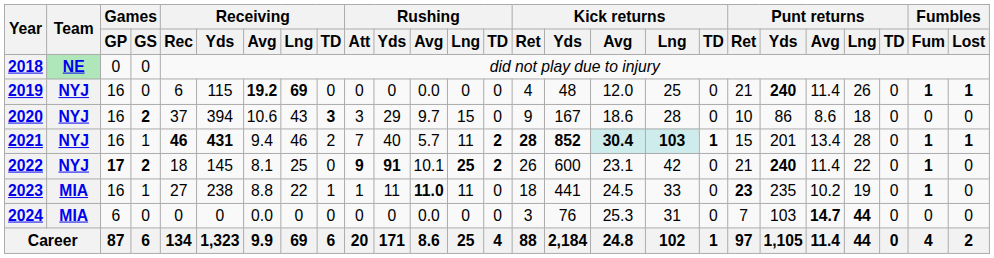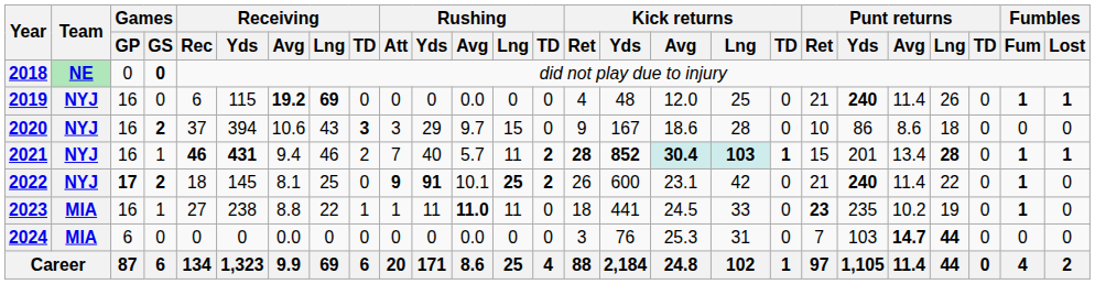2018 | Games / GS: normal -> bold
2021 | Punt returns / Lng: normal -> bold
